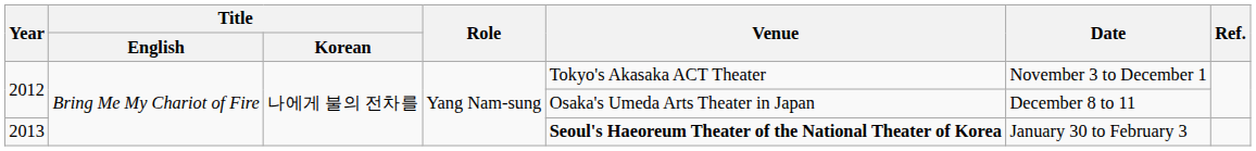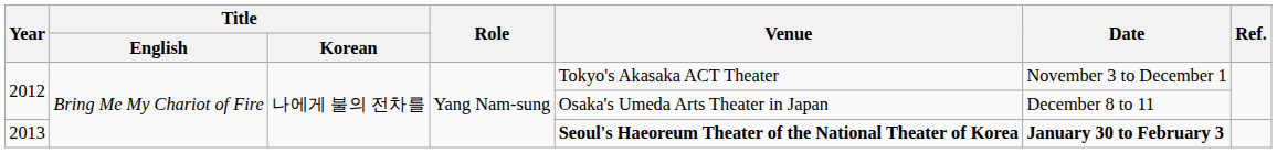2013 | Date: normal -> bold
